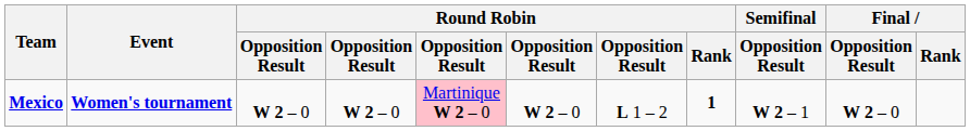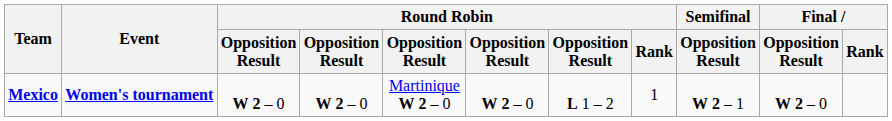Mexico | column 5: pink background -> no background
Mexico | Round Robin / Rank: bold -> normal
